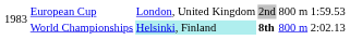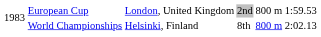World Championships | column 3: paleturquoise background -> no background
World Championships | column 4: bold -> normal
